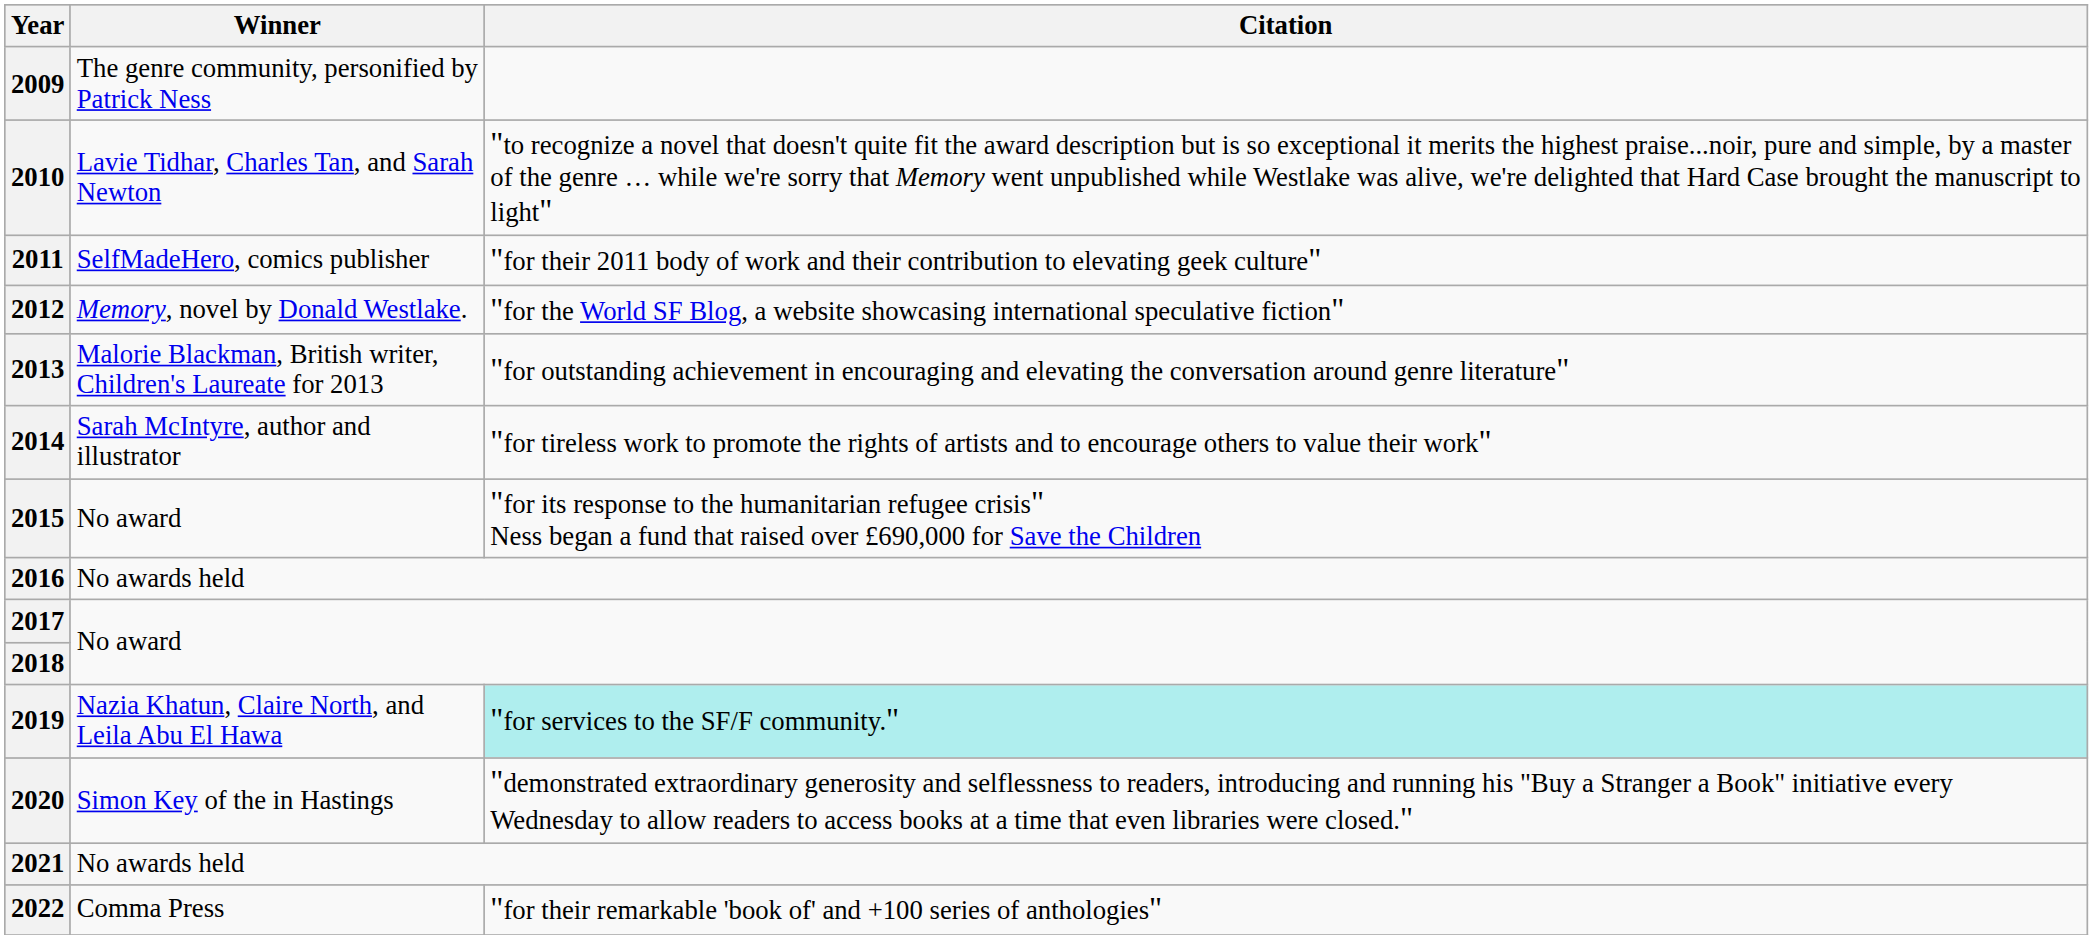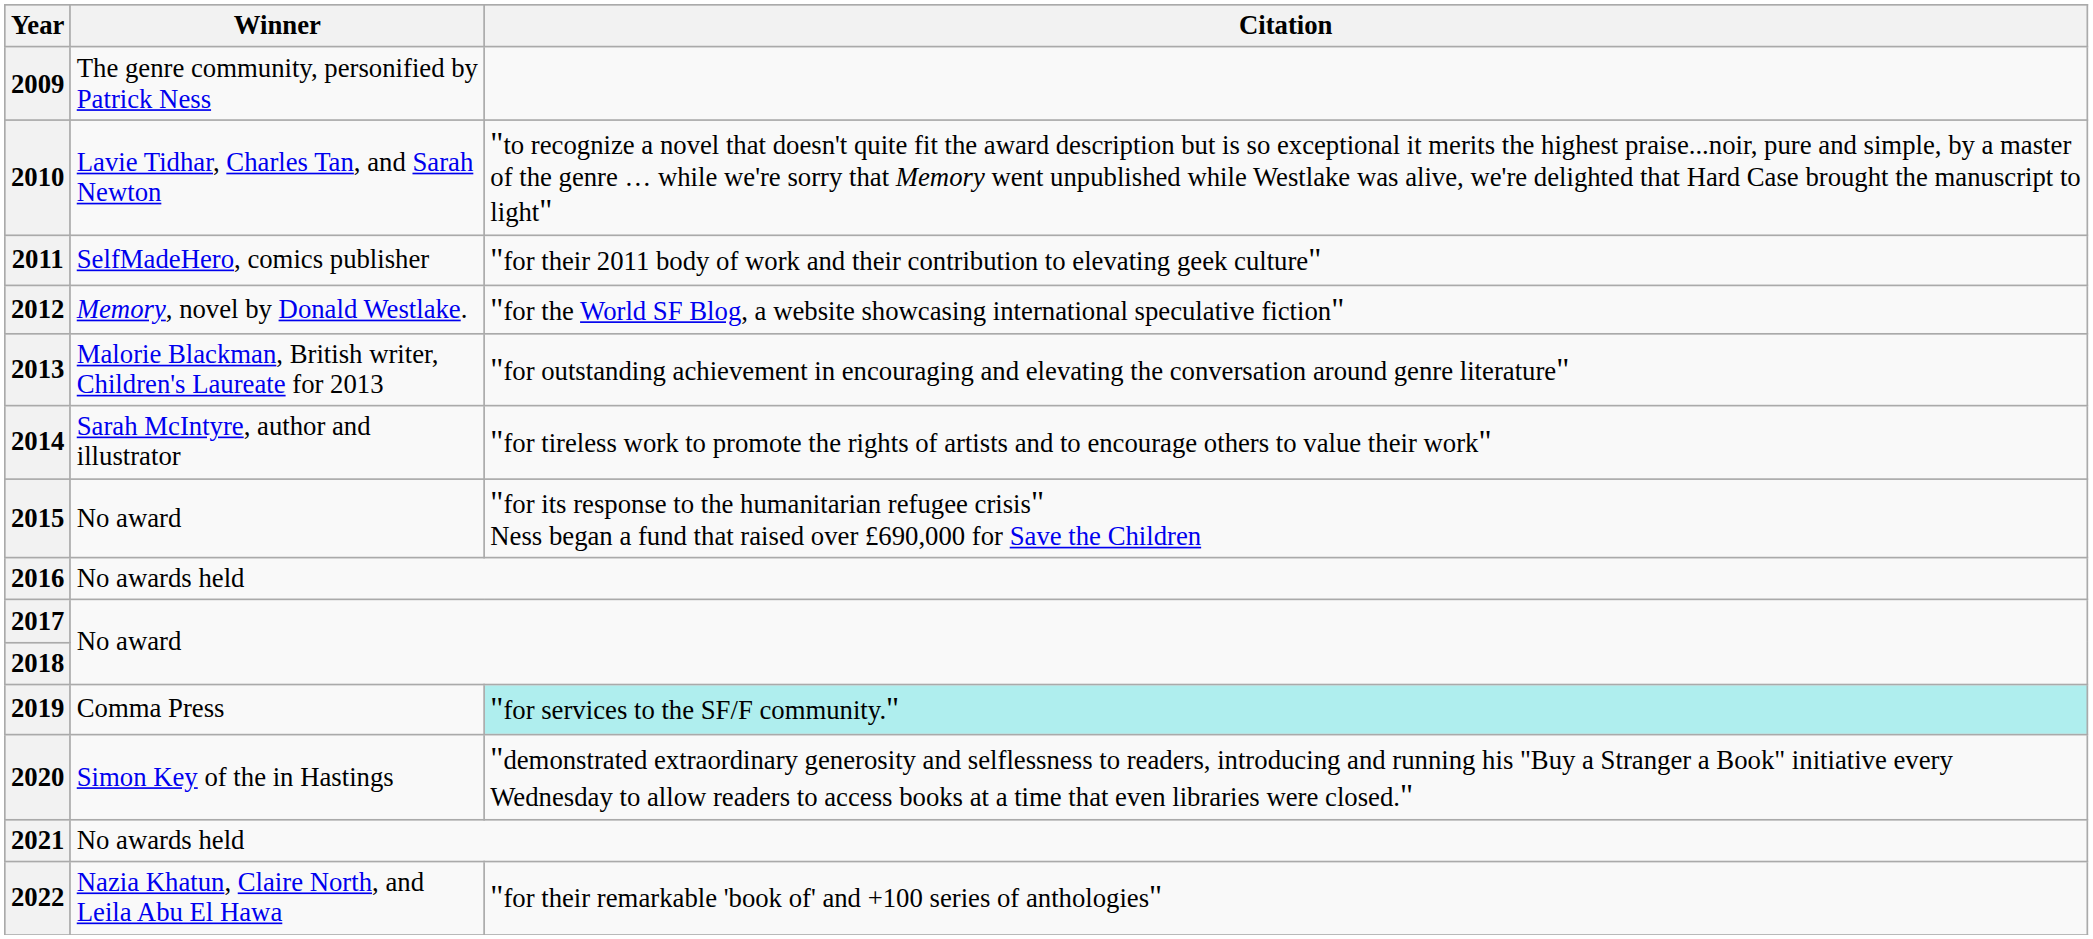2019 | Winner: Nazia Khatun, Claire North, and Leila Abu El Hawa -> Comma Press
2022 | Winner: Comma Press -> Nazia Khatun, Claire North, and Leila Abu El Hawa
